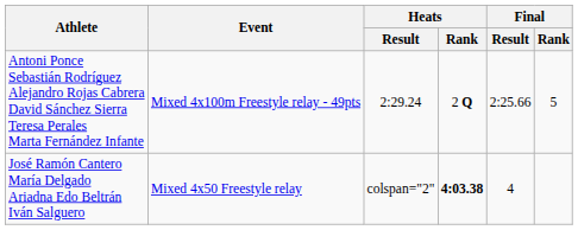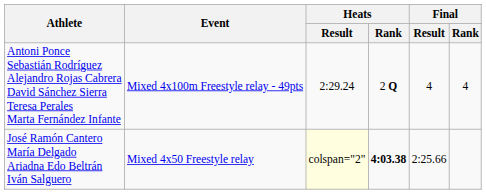row 3 | Final / Result: 2:25.66 -> 4
row 3 | Final / Rank: 5 -> 4
row 4 | Heats / Result: no background -> lightyellow background
row 4 | Final / Result: 4 -> 2:25.66
